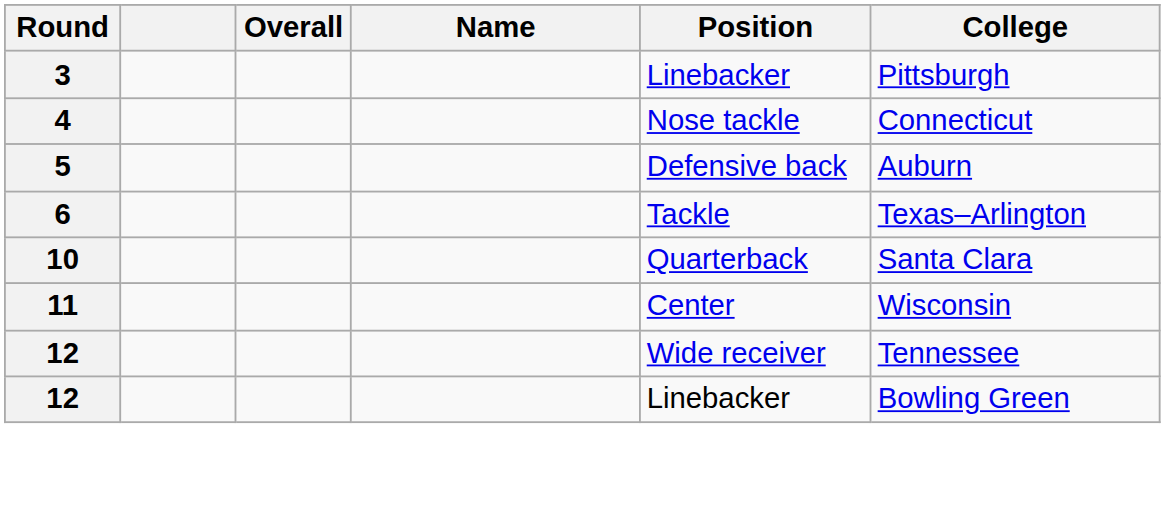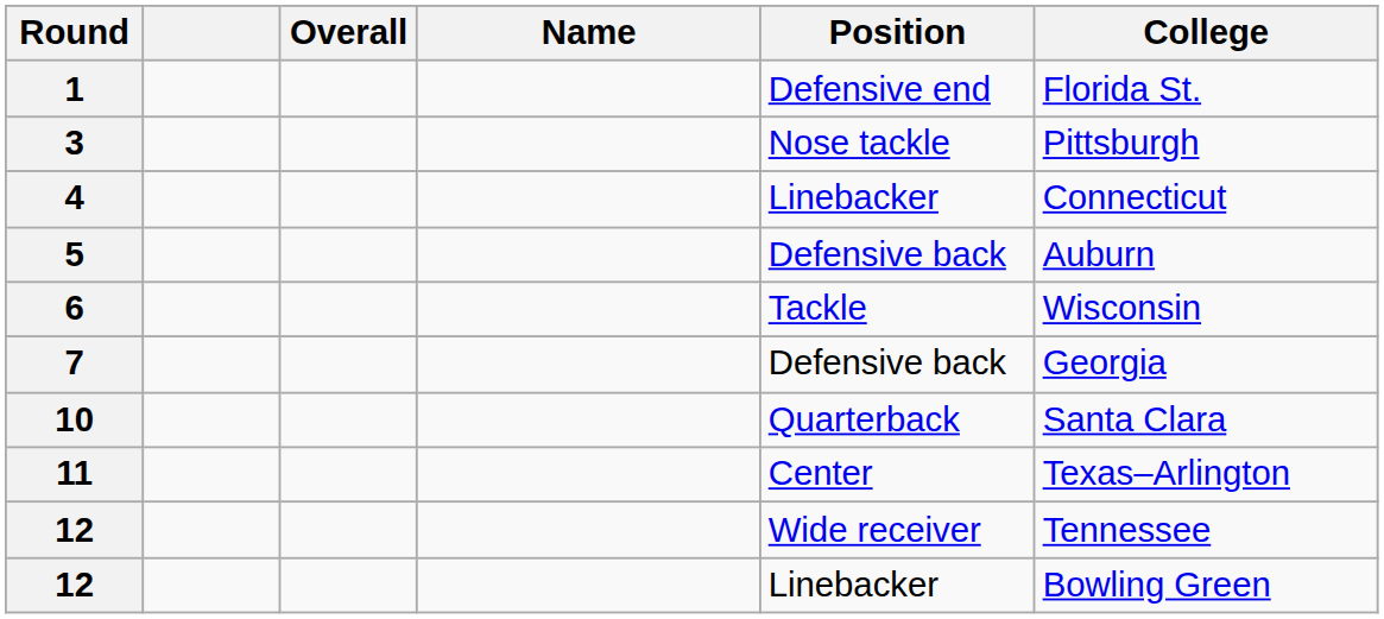+ row: 1 | Defensive end | Florida St.
3 | Position: Linebacker -> Nose tackle
4 | Position: Nose tackle -> Linebacker
6 | College: Texas–Arlington -> Wisconsin
+ row: 7 | Defensive back | Georgia
11 | College: Wisconsin -> Texas–Arlington
